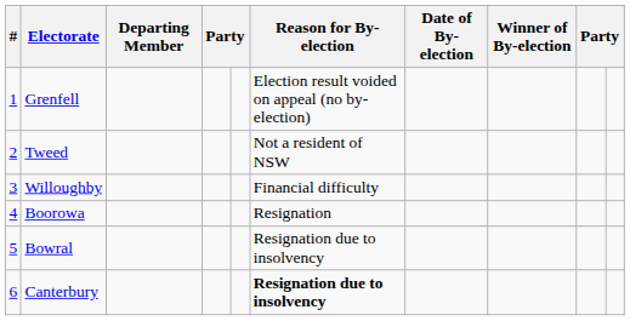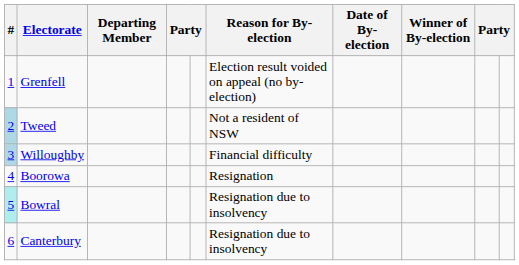Tweed | #: no background -> lightblue background
Willoughby | #: no background -> lightblue background
Bowral | #: no background -> paleturquoise background
Canterbury | Reason for By-election: bold -> normal
